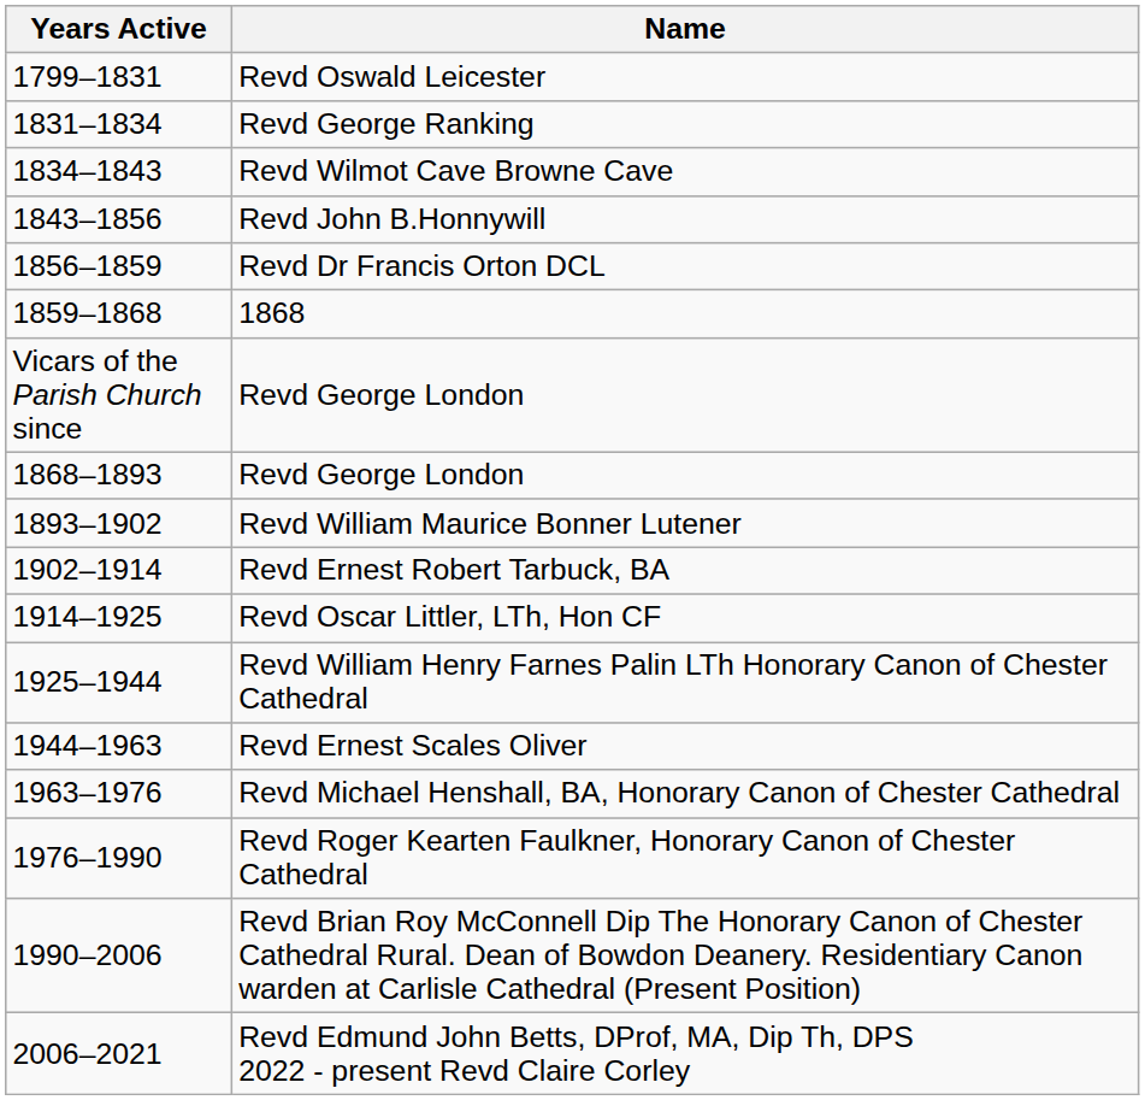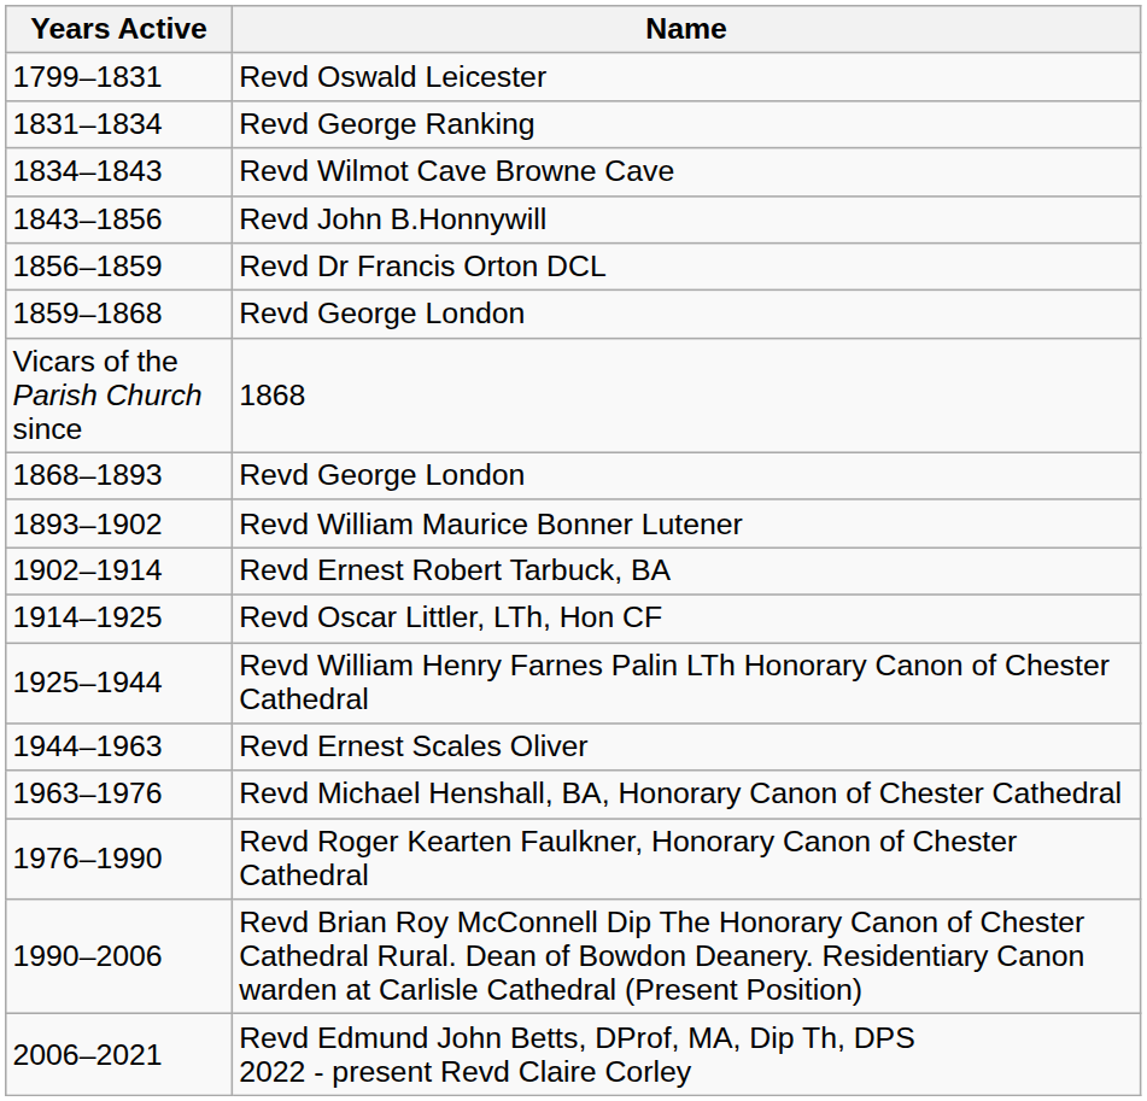row 7 | Name: 1868 -> Revd George London
row 8 | Name: Revd George London -> 1868
